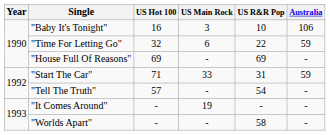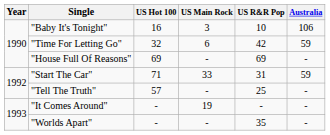"Time For Letting Go" | US R&R Pop: 22 -> 42
"Tell The Truth" | US R&R Pop: 54 -> 25
"Worlds Apart" | US R&R Pop: 58 -> 35
